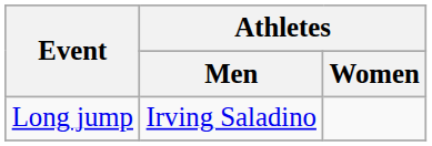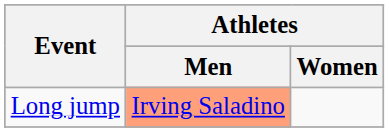Long jump | Athletes / Men: no background -> lightsalmon background
